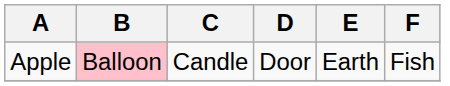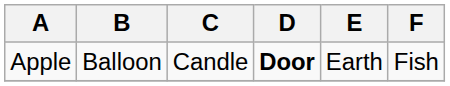Apple | B: pink background -> no background
Apple | D: normal -> bold
